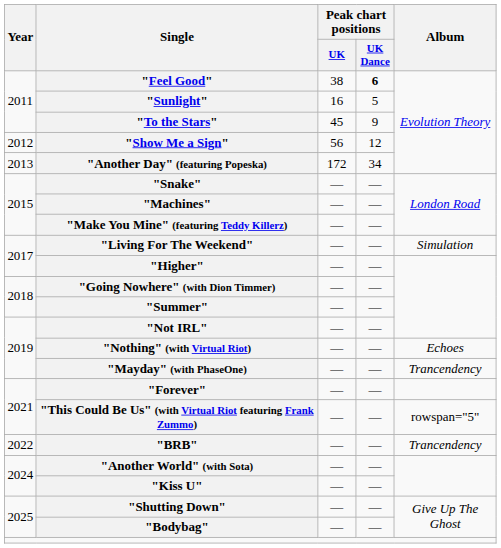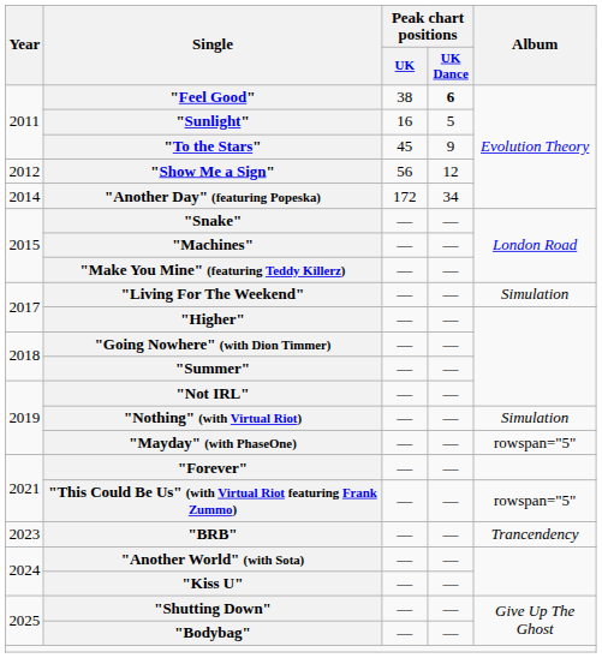"Another Day" (featuring Popeska) | Year: 2013 -> 2014
"Nothing" (with Virtual Riot) | Album: Echoes -> Simulation
"Mayday" (with PhaseOne) | Album: Trancendency -> rowspan="5"
"BRB" | Year: 2022 -> 2023
